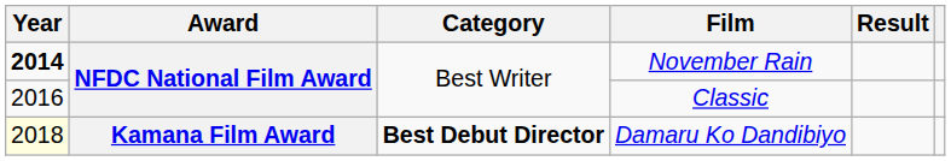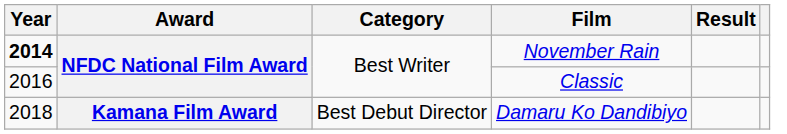Damaru Ko Dandibiyo | Year: lightyellow background -> no background
Damaru Ko Dandibiyo | Category: bold -> normal
